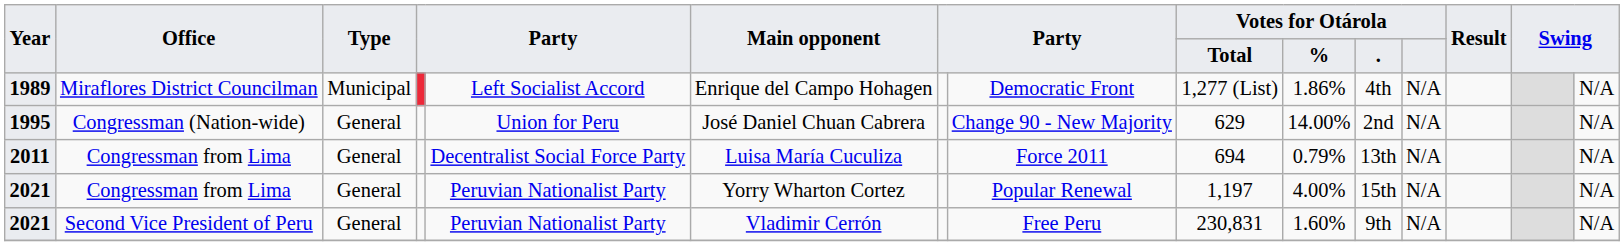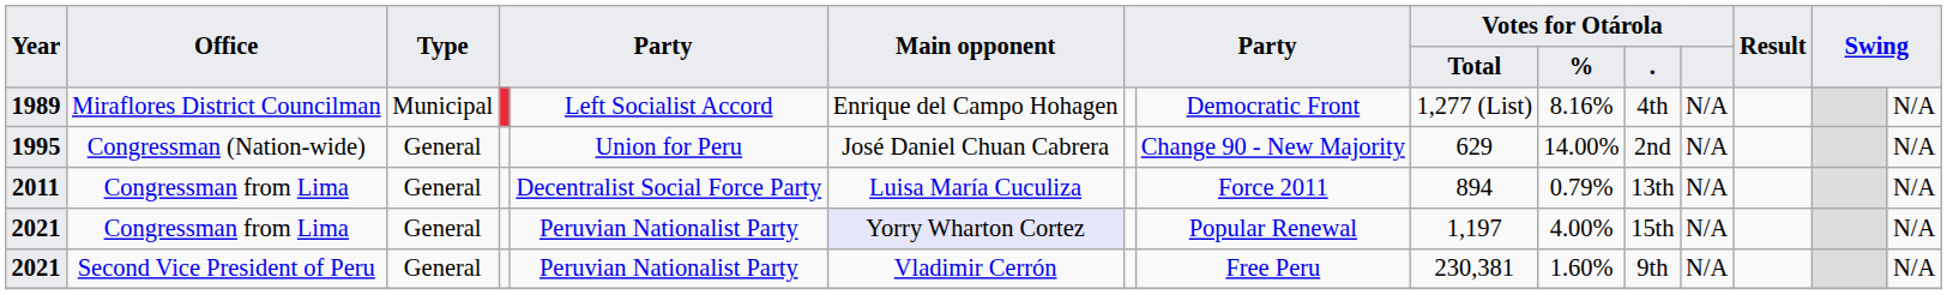1989 | Votes for Otárola / %: 1.86% -> 8.16%
2011 | Votes for Otárola / Total: 694 -> 894
2021 / Congressman from Lima | Main opponent: no background -> lavender background
2021 / Second Vice President of Peru | Votes for Otárola / Total: 230,831 -> 230,381
